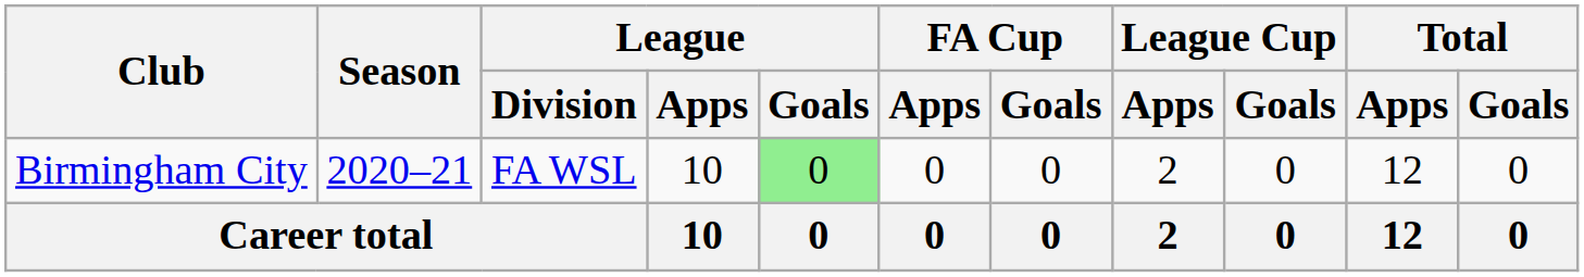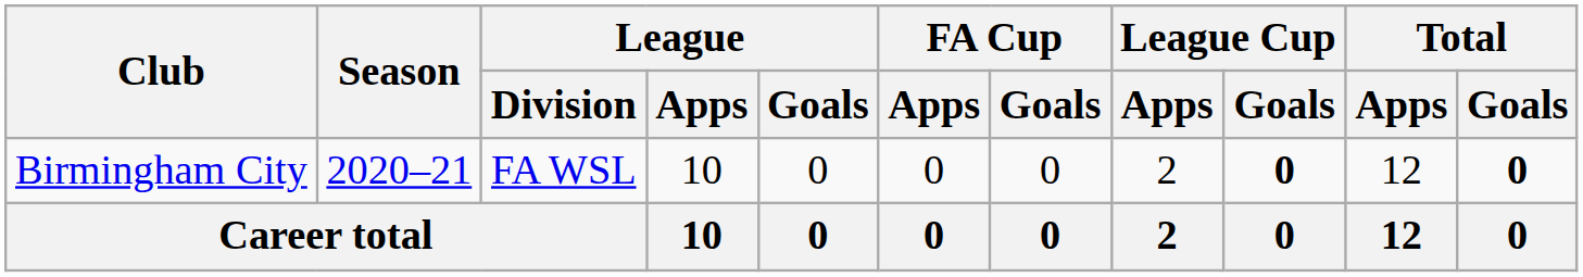Birmingham City | League / Goals: lightgreen background -> no background
Birmingham City | League Cup / Goals: normal -> bold
Birmingham City | Total / Goals: normal -> bold
